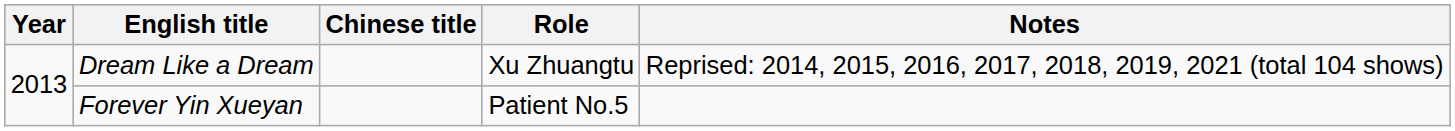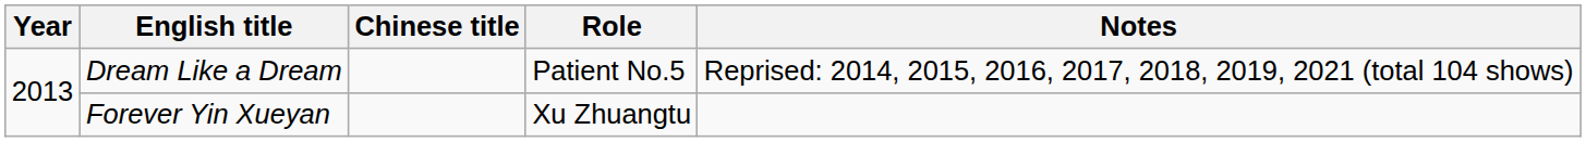Dream Like a Dream | Role: Xu Zhuangtu -> Patient No.5
Forever Yin Xueyan | Role: Patient No.5 -> Xu Zhuangtu
